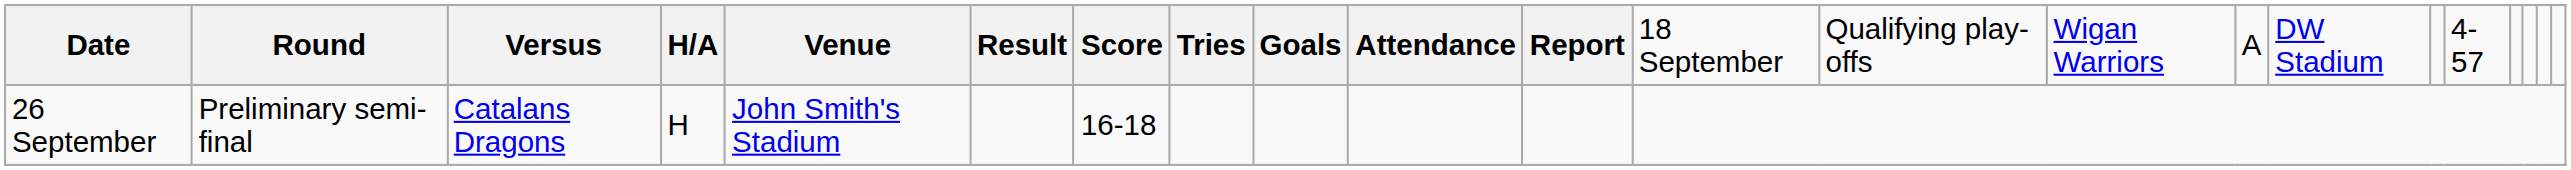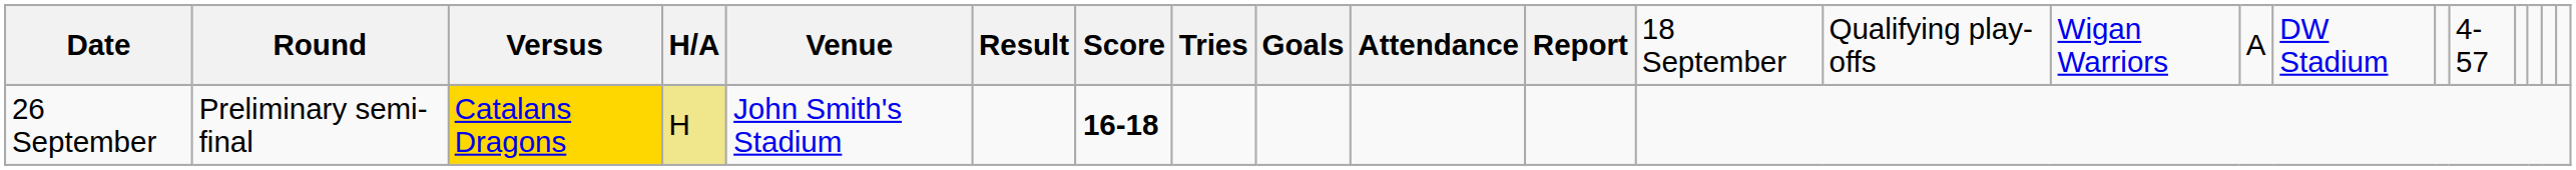26 September | column 3: no background -> gold background
26 September | column 4: no background -> khaki background
26 September | column 7: normal -> bold
